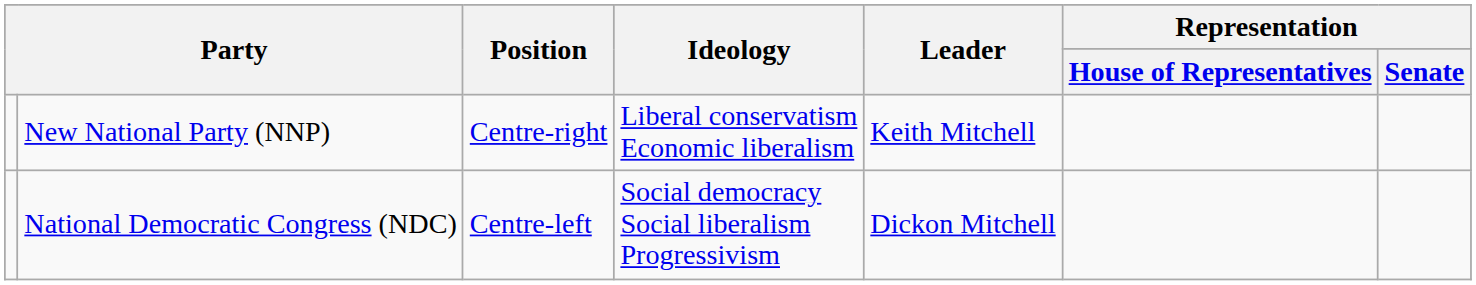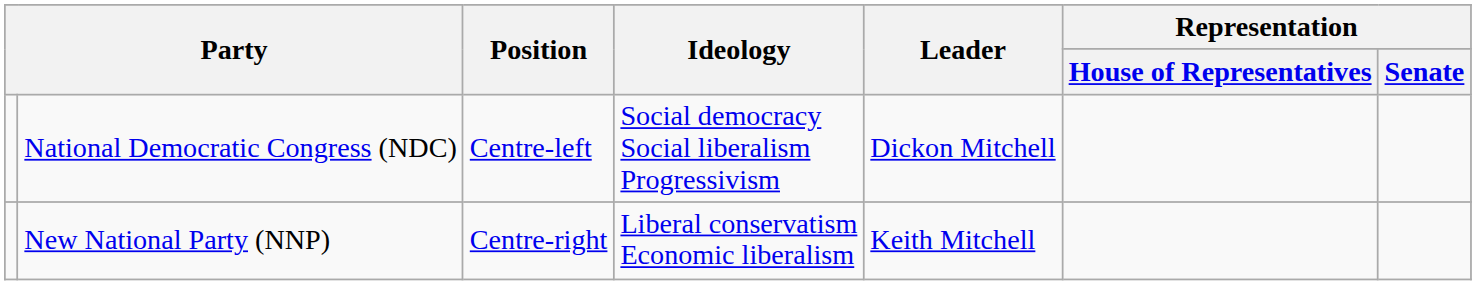rows swapped: National Democratic Congress (NDC) <-> New National Party (NNP)
